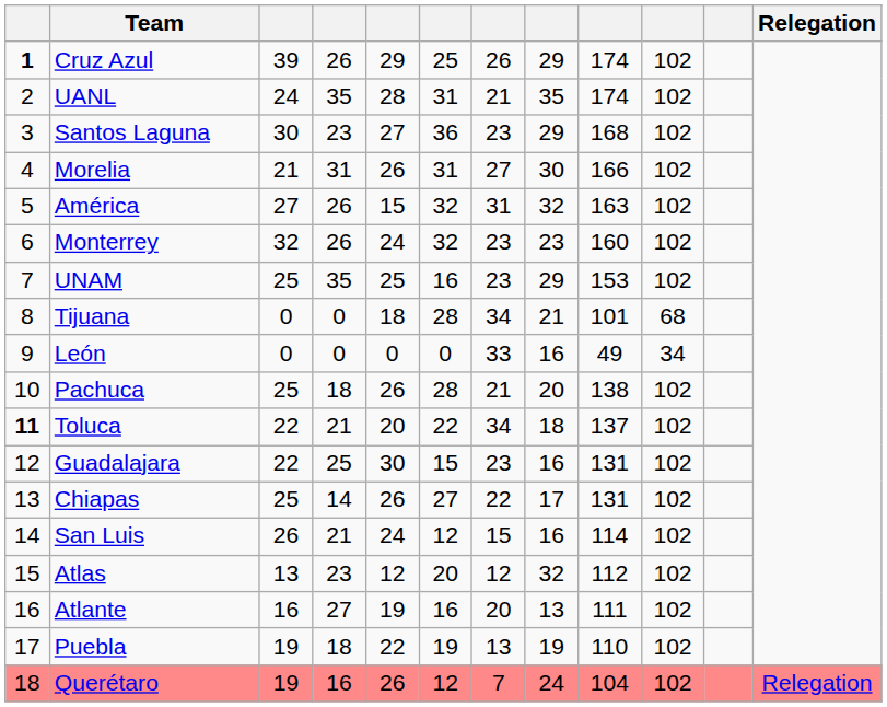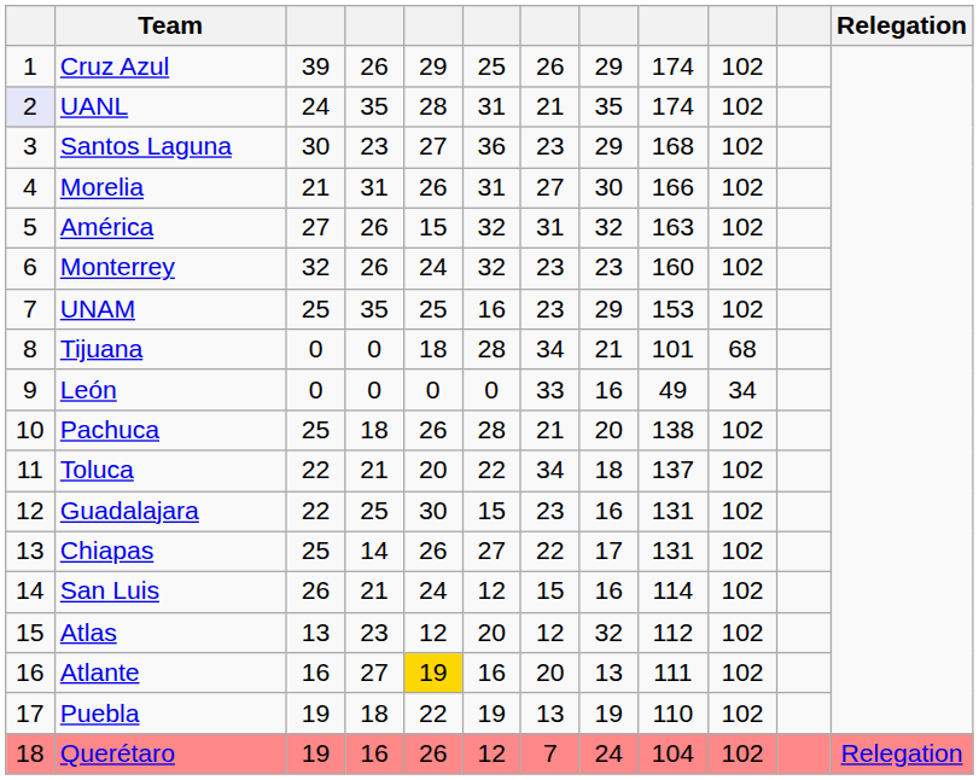Cruz Azul | column 1: bold -> normal
UANL | column 1: no background -> lavender background
Toluca | column 1: bold -> normal
Atlante | column 5: no background -> gold background
